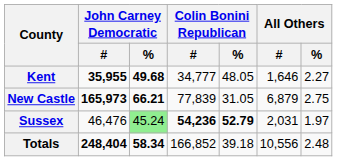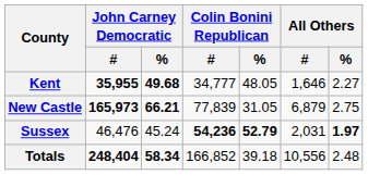Sussex | John Carney Democratic / %: lightgreen background -> no background
Sussex | All Others / %: normal -> bold
